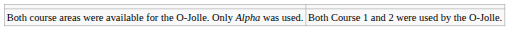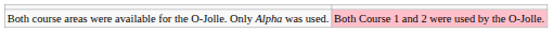row 2 | column 2: no background -> pink background
